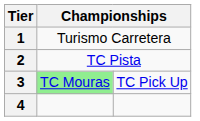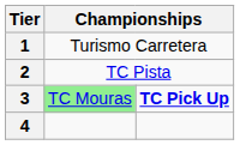3 | column 3: normal -> bold
